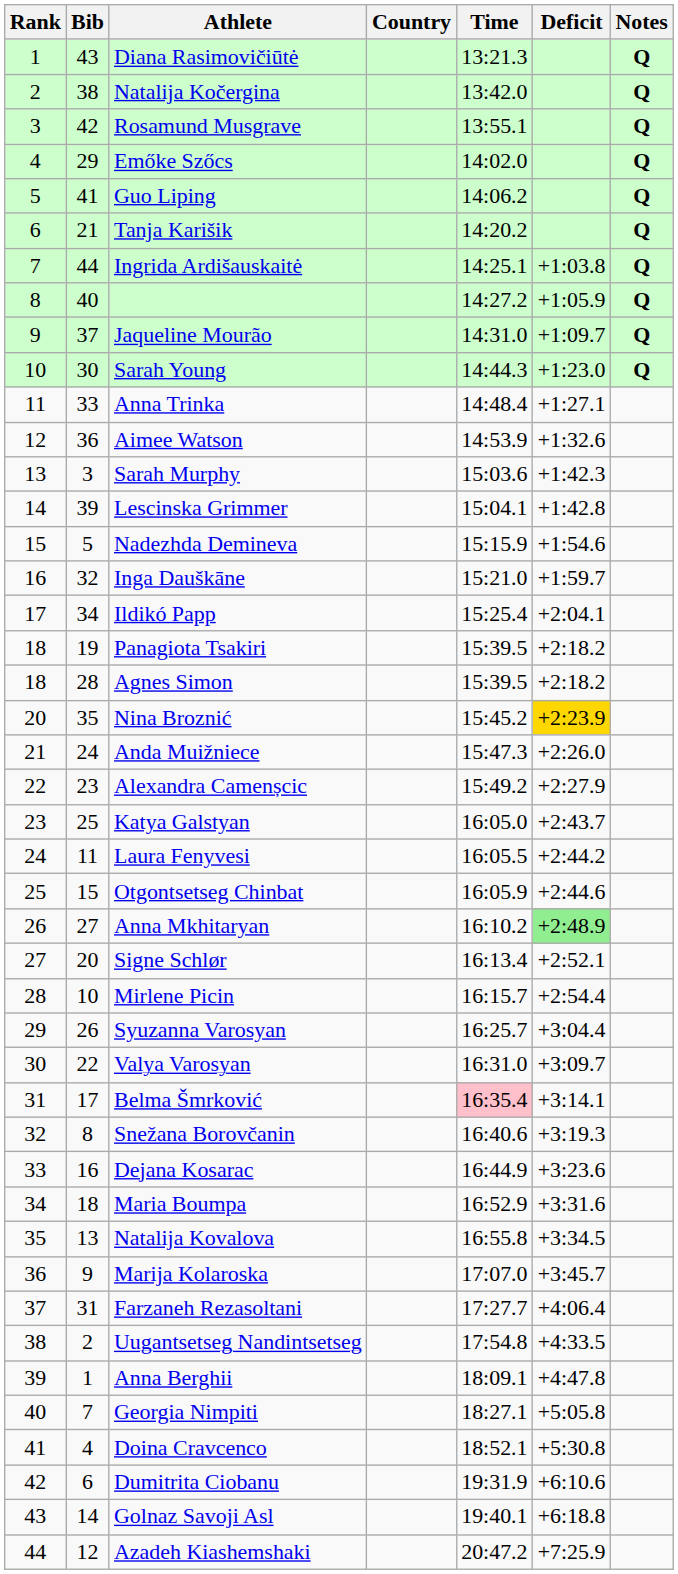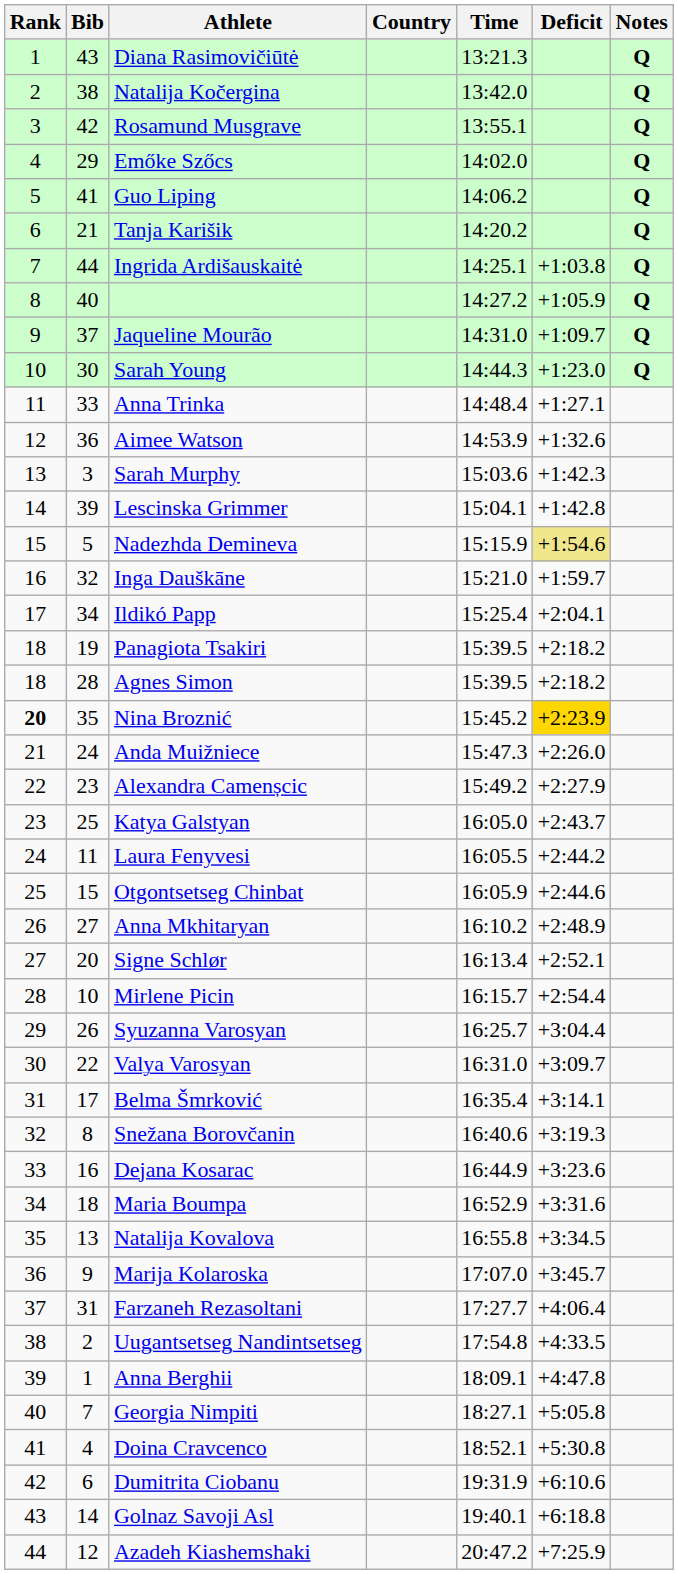Nadezhda Demineva | Deficit: no background -> khaki background
Nina Broznić | Rank: normal -> bold
Anna Mkhitaryan | Deficit: lightgreen background -> no background
Belma Šmrković | Time: pink background -> no background
